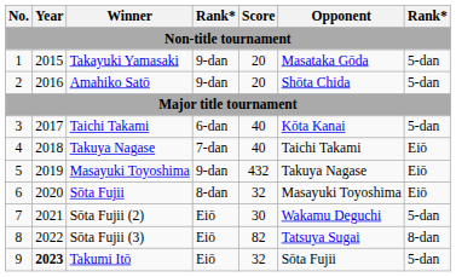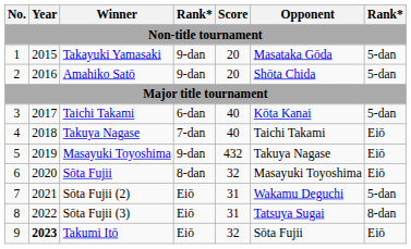Sōta Fujii (2) | Score: 30 -> 31
Sōta Fujii (3) | Score: 82 -> 31
Takumi Itō | column 7: 5-dan -> Eiō
